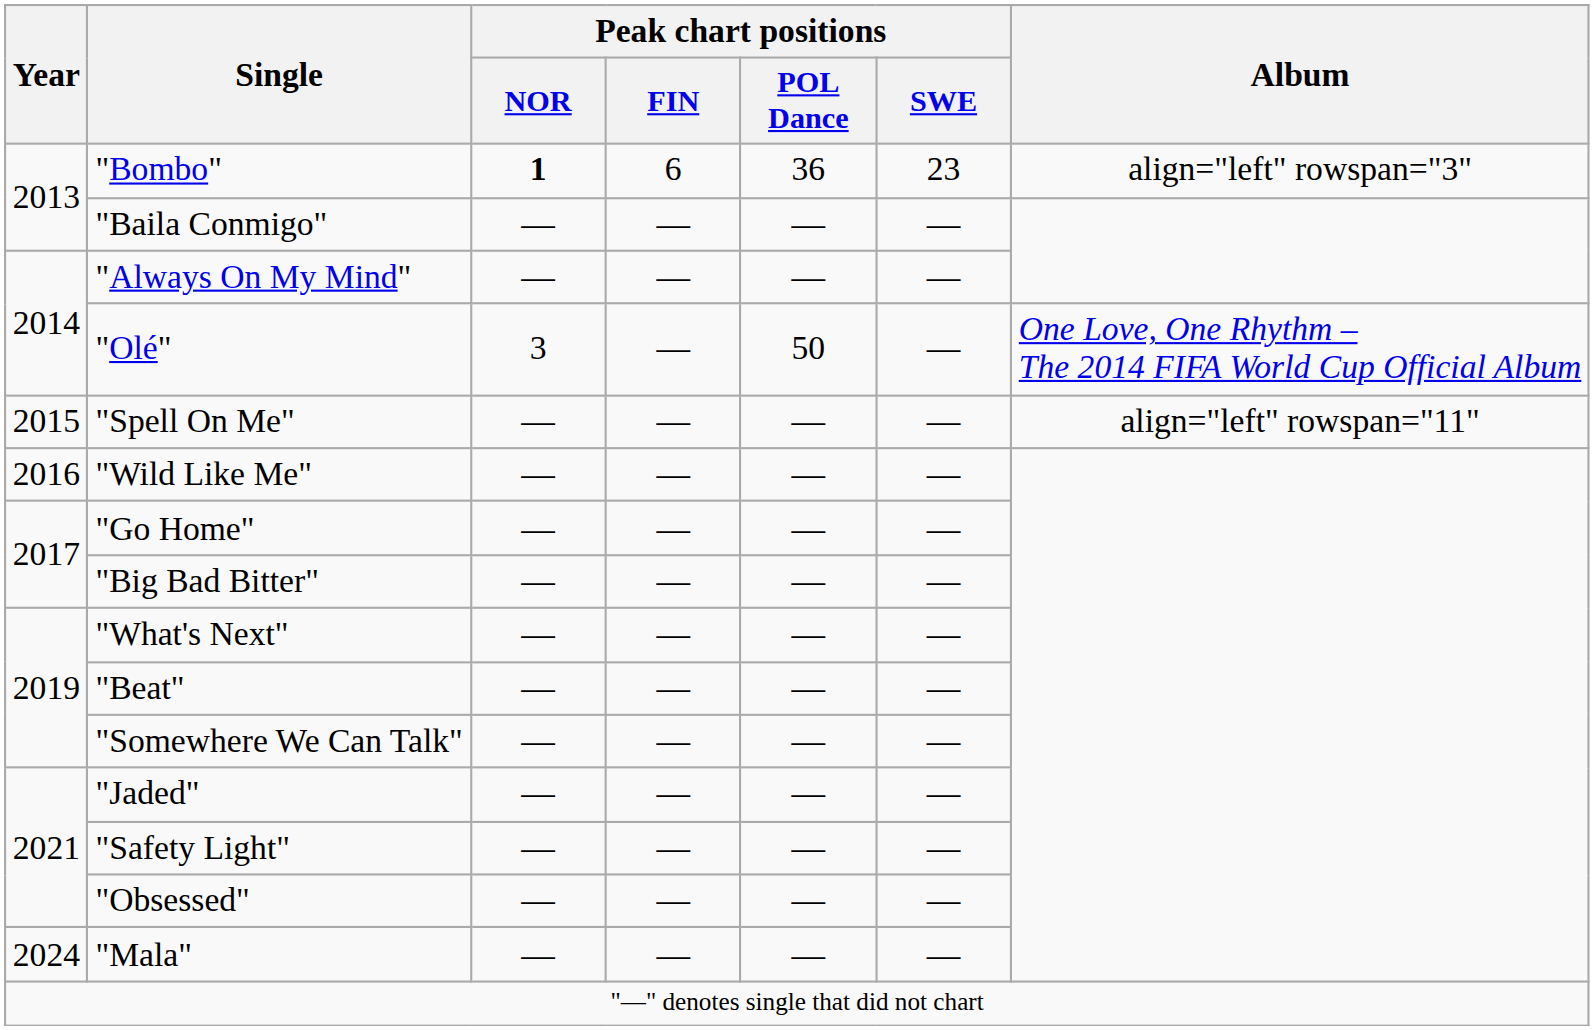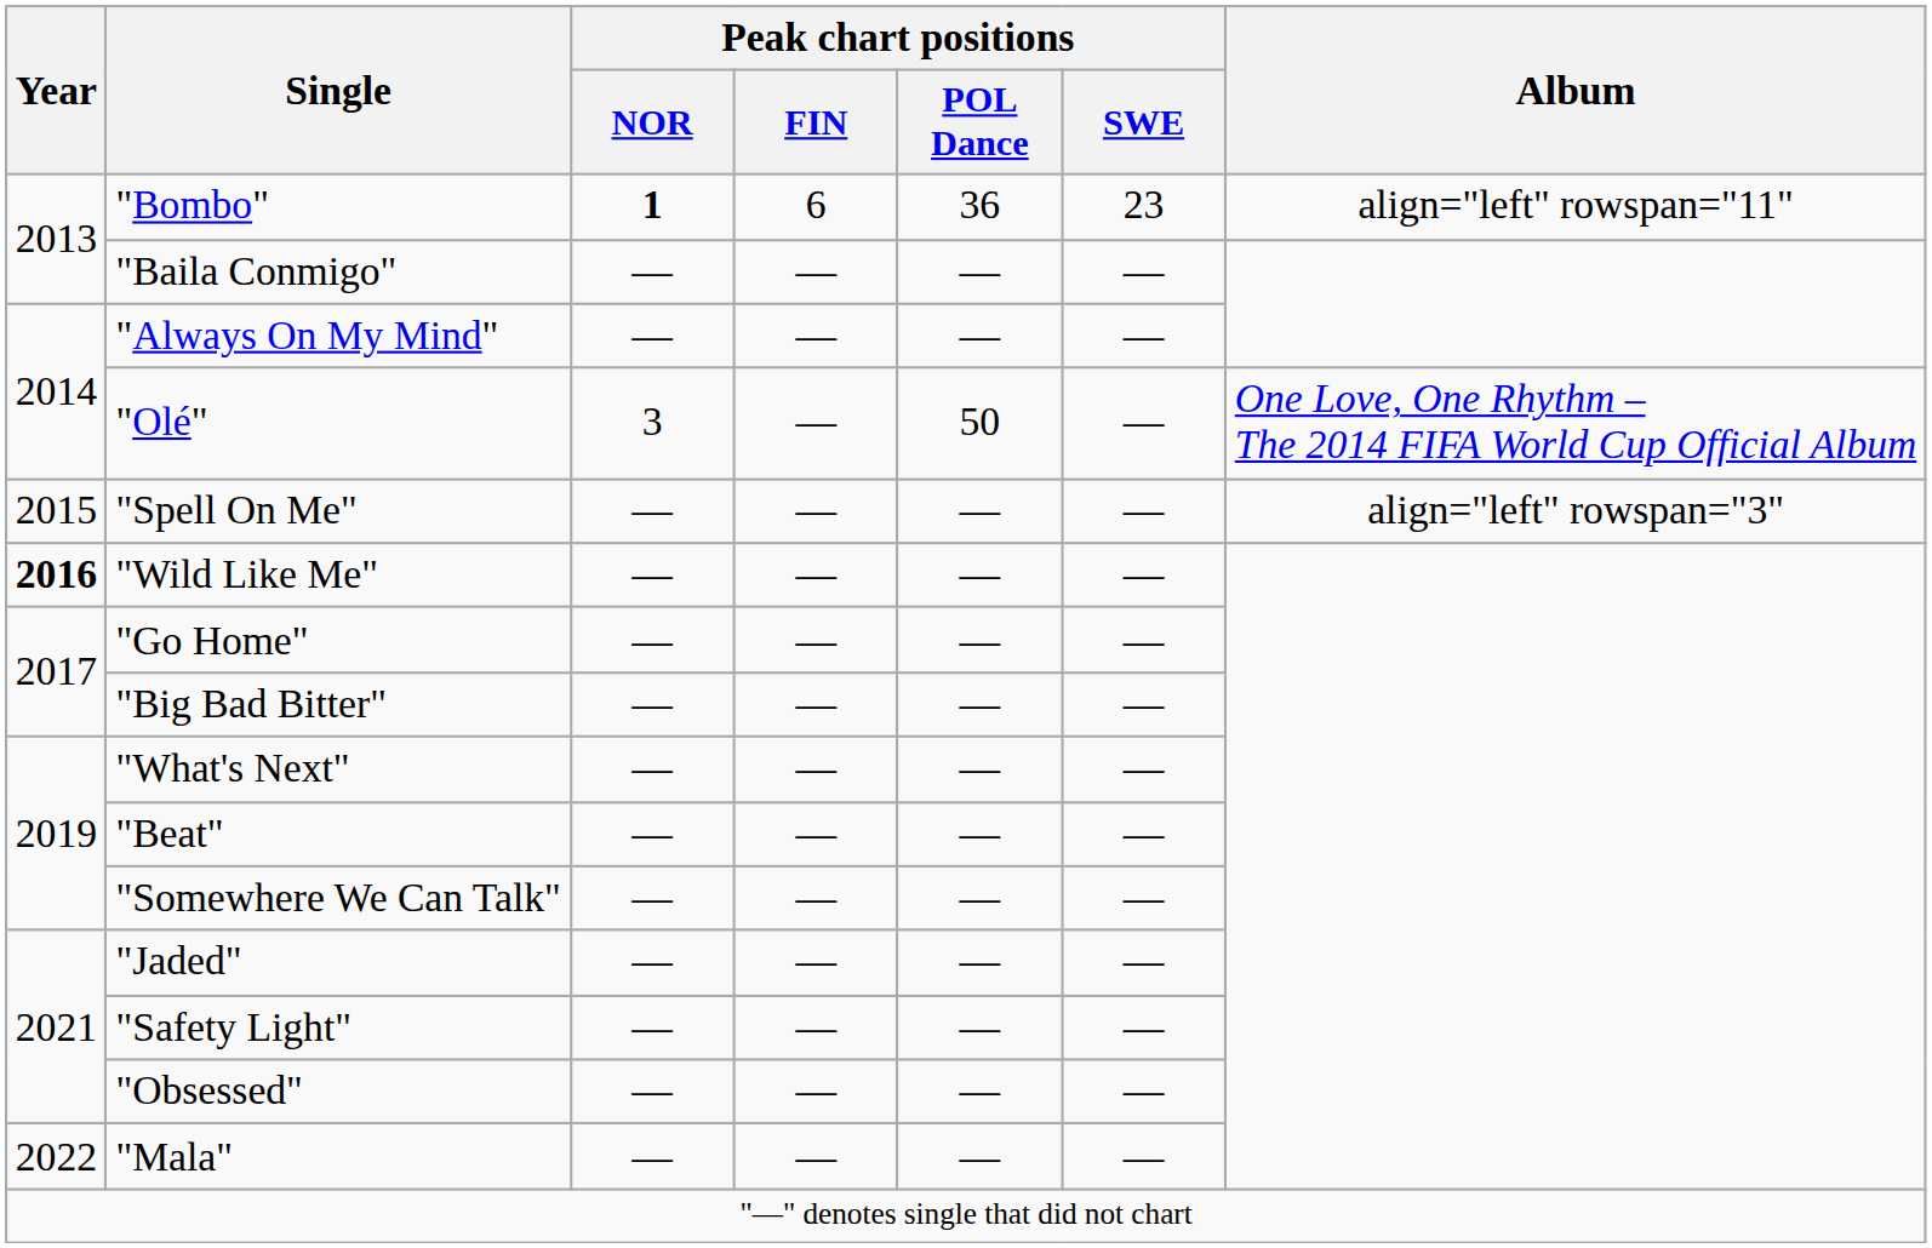"Bombo" | Album: align="left" rowspan="3" -> align="left" rowspan="11"
"Spell On Me" | Album: align="left" rowspan="11" -> align="left" rowspan="3"
"Wild Like Me" | Year: normal -> bold
"Mala" | Year: 2024 -> 2022
